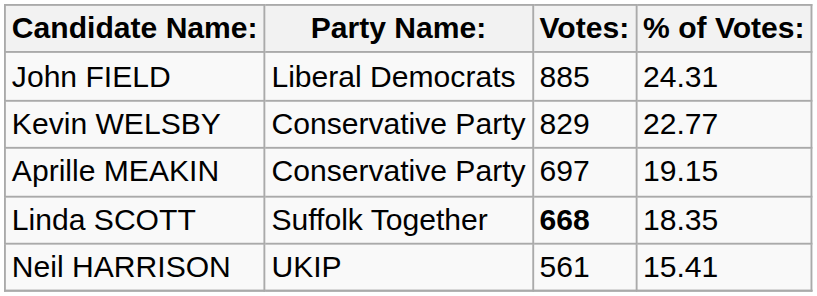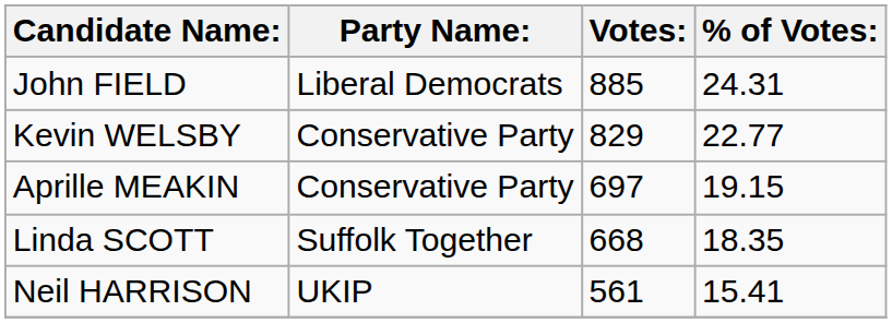Linda SCOTT | Votes:: bold -> normal
